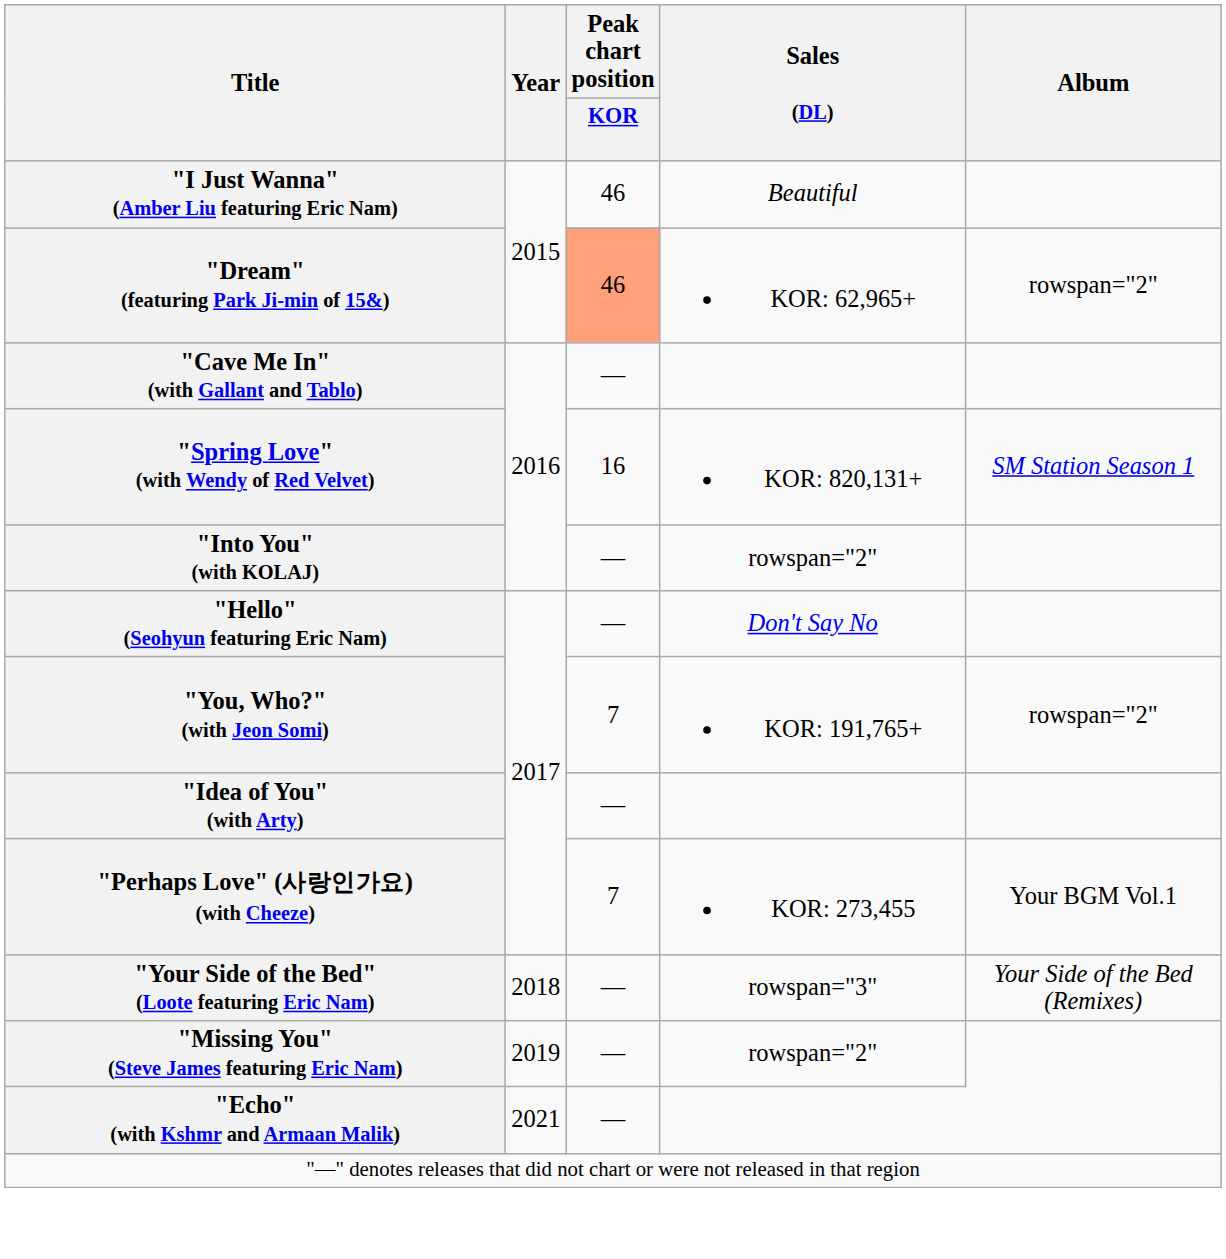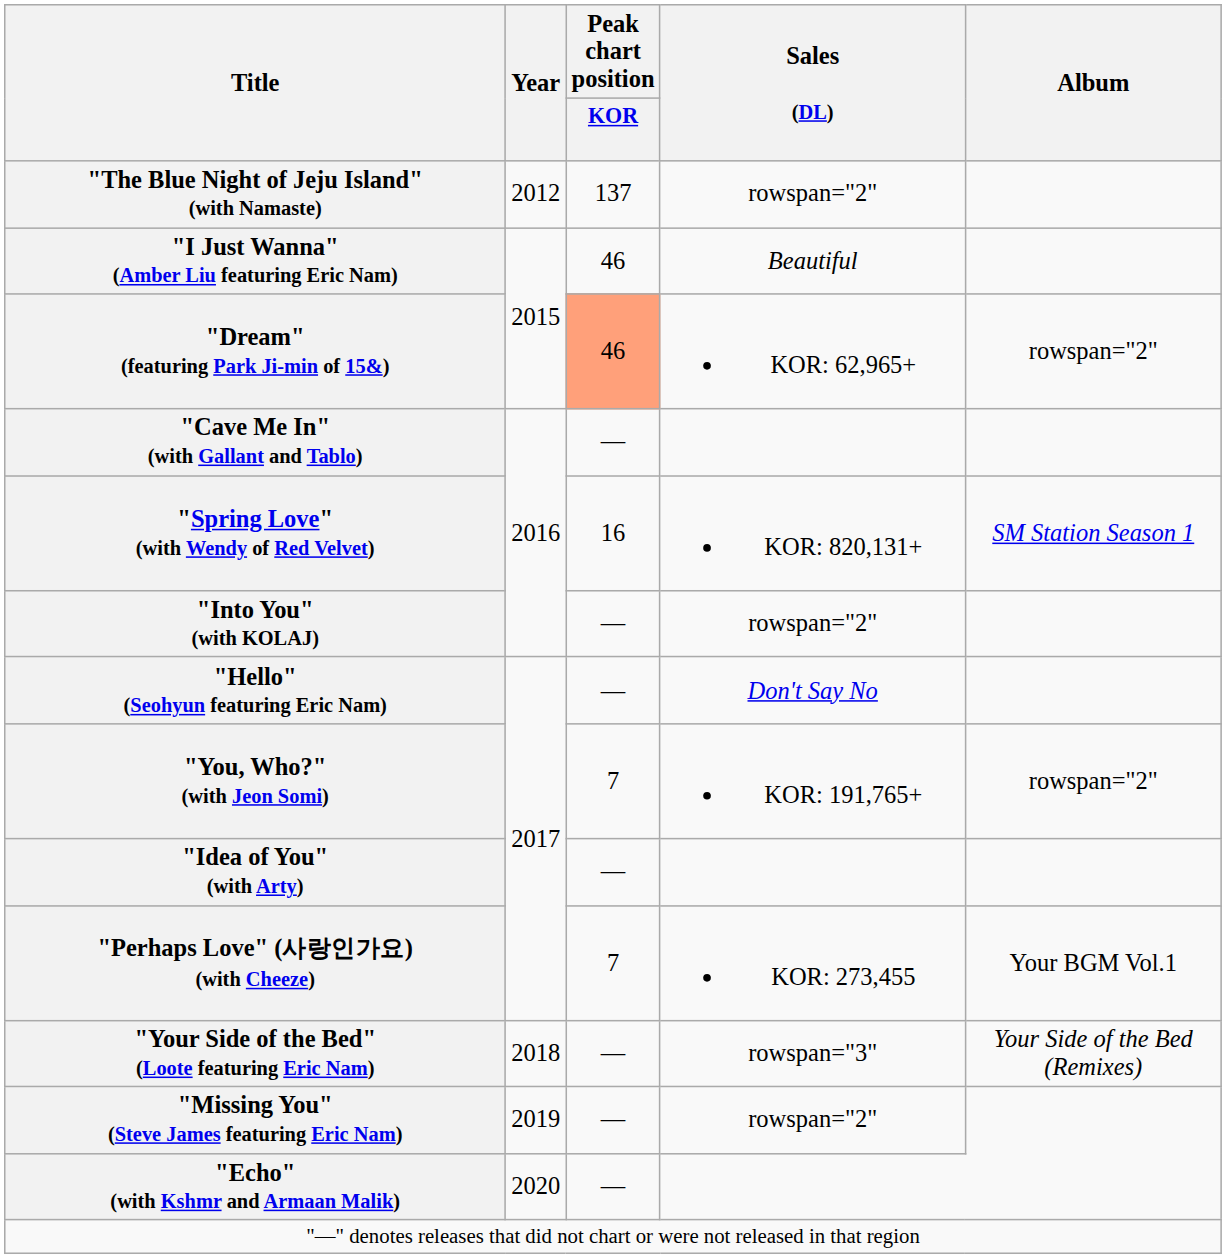+ row: "The Blue Night of Jeju Island" (with Namaste) | 2012 | 137 | rowspan="2"
"Echo" (with Kshmr and Armaan Malik) | Year: 2021 -> 2020
